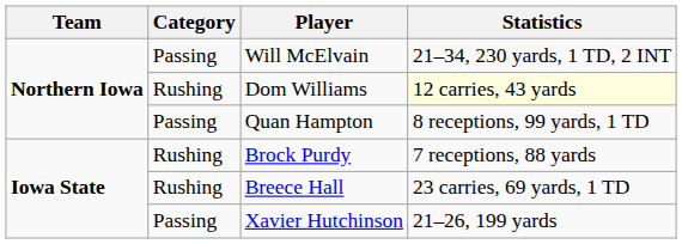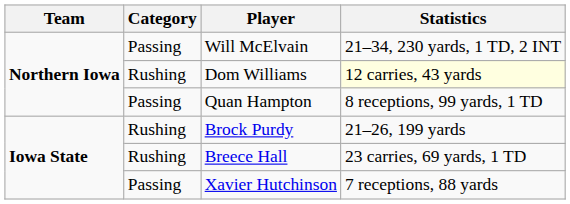Brock Purdy | Statistics: 7 receptions, 88 yards -> 21–26, 199 yards
Xavier Hutchinson | Statistics: 21–26, 199 yards -> 7 receptions, 88 yards
